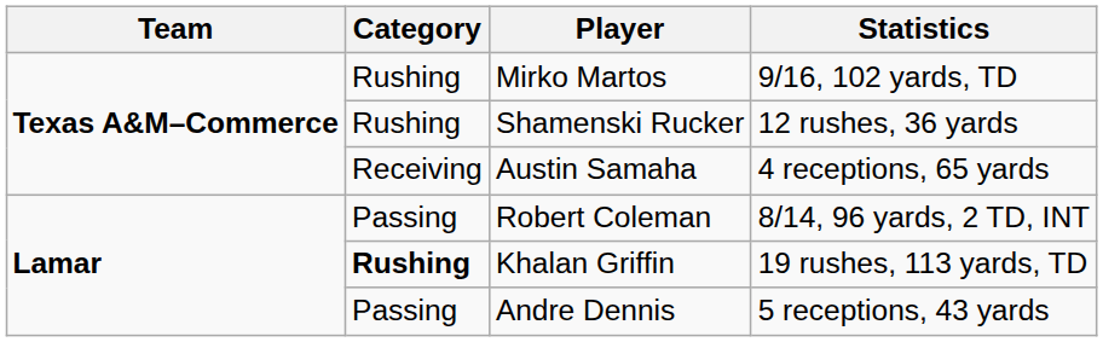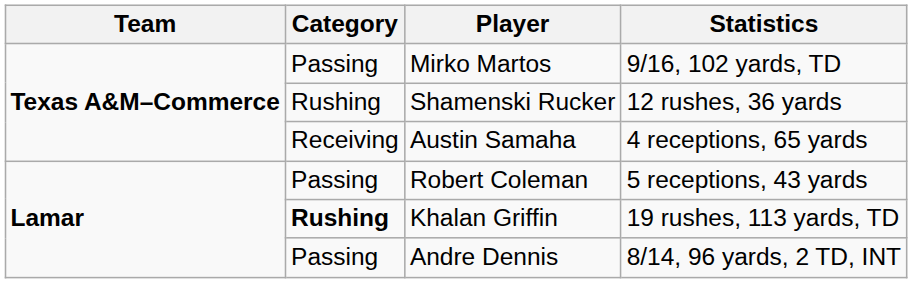Mirko Martos | Category: Rushing -> Passing
Robert Coleman | Statistics: 8/14, 96 yards, 2 TD, INT -> 5 receptions, 43 yards
Andre Dennis | Statistics: 5 receptions, 43 yards -> 8/14, 96 yards, 2 TD, INT
